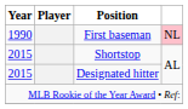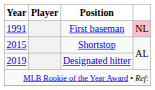First baseman | Year: 1990 -> 1991
Designated hitter | Year: 2015 -> 2019
